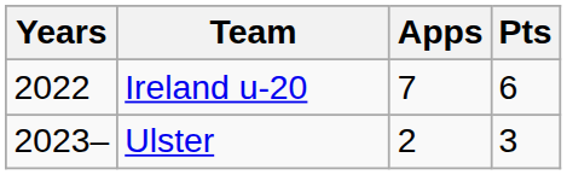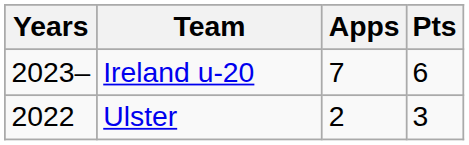Ireland u-20 | Years: 2022 -> 2023–
Ulster | Years: 2023– -> 2022
